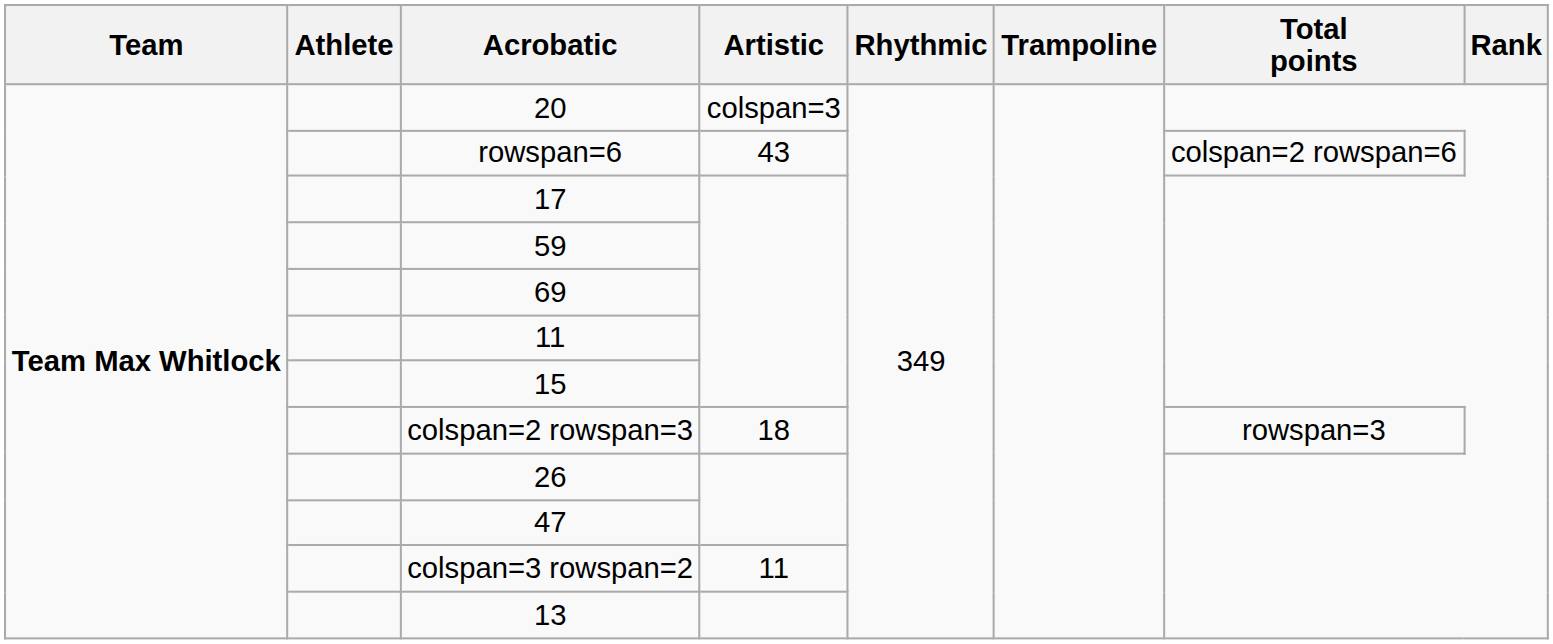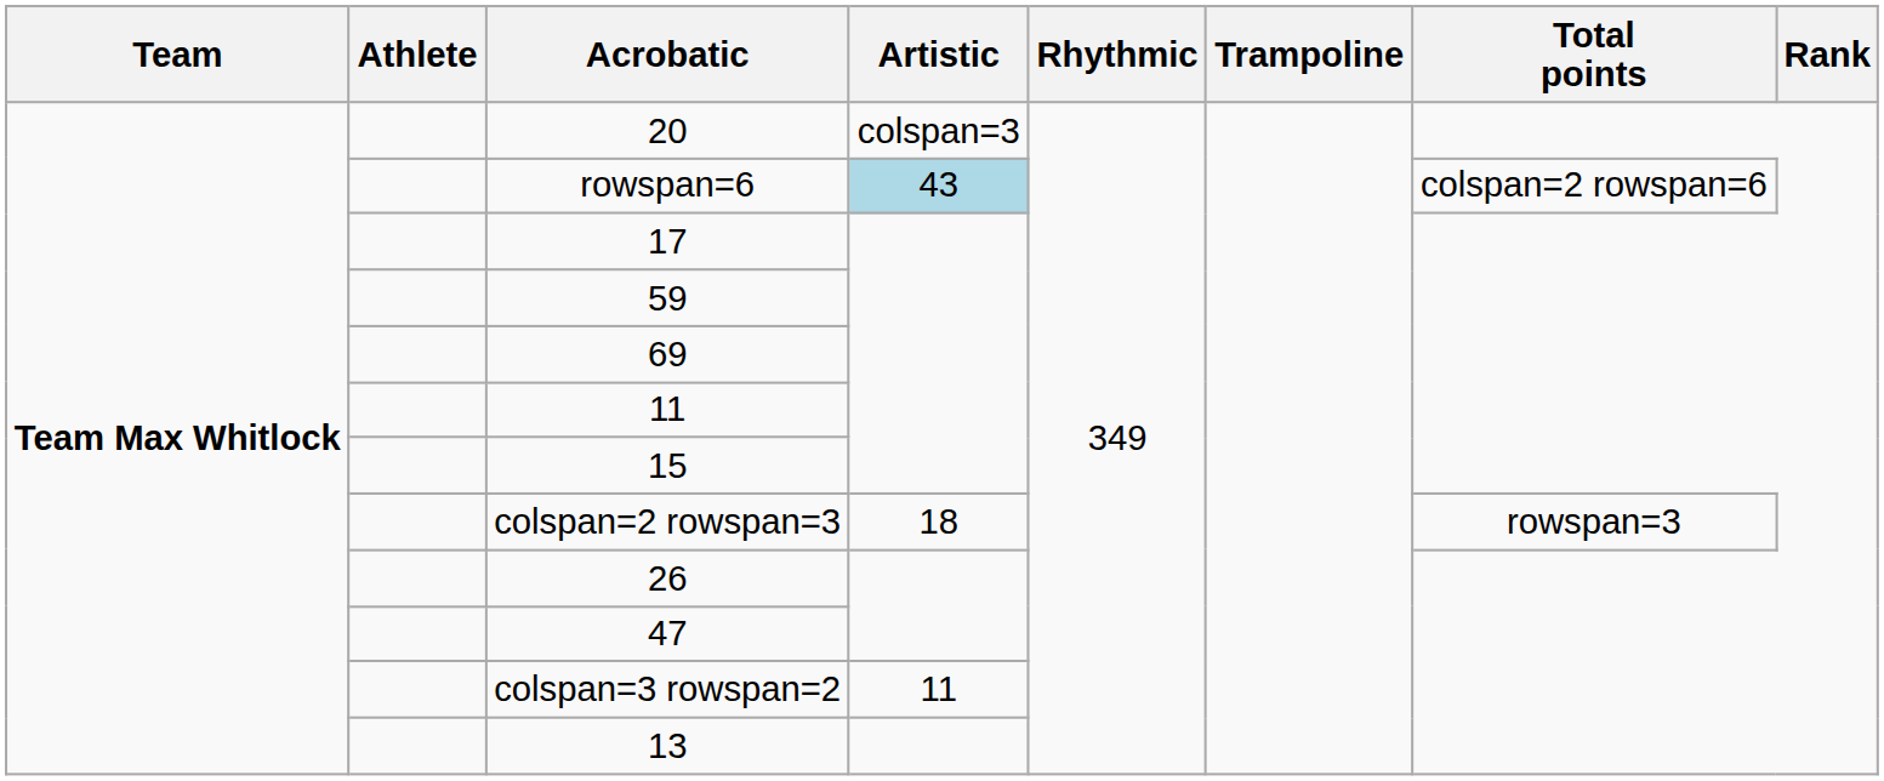rowspan=6 | Artistic: no background -> lightblue background
